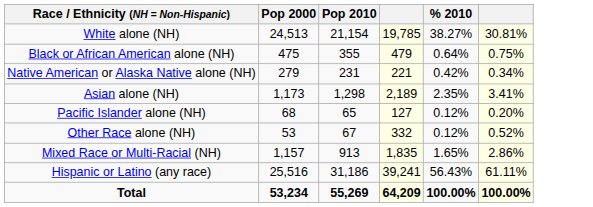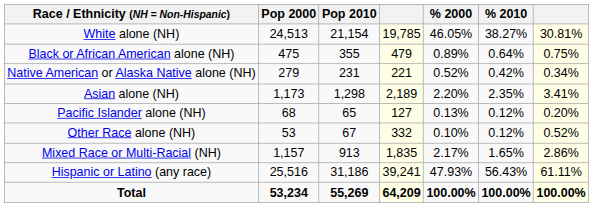+ column: % 2000 | 46.05% | 0.89% | 0.52% | 2.20% | 0.13% | 0.10% | 2.17% | 47.93% | 100.00%
